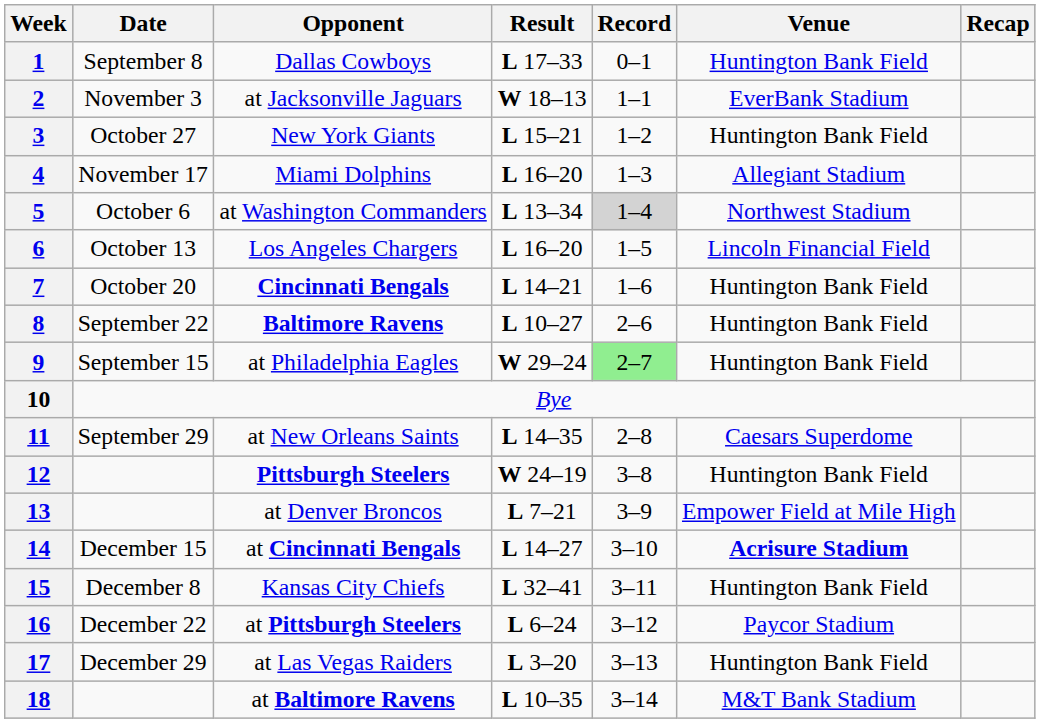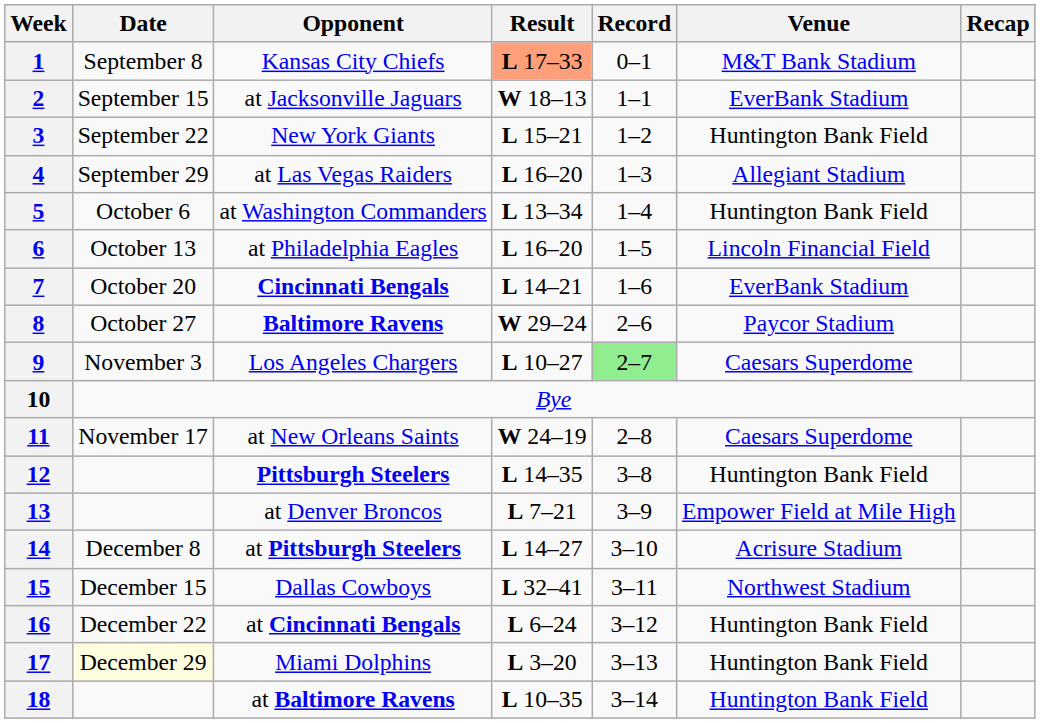1 | Opponent: Dallas Cowboys -> Kansas City Chiefs
1 | Result: no background -> lightsalmon background
1 | Venue: Huntington Bank Field -> M&T Bank Stadium
2 | Date: November 3 -> September 15
3 | Date: October 27 -> September 22
4 | Date: November 17 -> September 29
4 | Opponent: Miami Dolphins -> at Las Vegas Raiders
5 | Record: lightgrey background -> no background
5 | Venue: Northwest Stadium -> Huntington Bank Field
6 | Opponent: Los Angeles Chargers -> at Philadelphia Eagles
7 | Venue: Huntington Bank Field -> EverBank Stadium
8 | Date: September 22 -> October 27
8 | Result: L 10–27 -> W 29–24
8 | Venue: Huntington Bank Field -> Paycor Stadium
9 | Date: September 15 -> November 3
9 | Opponent: at Philadelphia Eagles -> Los Angeles Chargers
9 | Result: W 29–24 -> L 10–27
9 | Venue: Huntington Bank Field -> Caesars Superdome
11 | Date: September 29 -> November 17
11 | Result: L 14–35 -> W 24–19
12 | Result: W 24–19 -> L 14–35
14 | Date: December 15 -> December 8
14 | Opponent: at Cincinnati Bengals -> at Pittsburgh Steelers
14 | Venue: bold -> normal
15 | Date: December 8 -> December 15
15 | Opponent: Kansas City Chiefs -> Dallas Cowboys
15 | Venue: Huntington Bank Field -> Northwest Stadium
16 | Opponent: at Pittsburgh Steelers -> at Cincinnati Bengals
16 | Venue: Paycor Stadium -> Huntington Bank Field
17 | Date: no background -> lightyellow background
17 | Opponent: at Las Vegas Raiders -> Miami Dolphins
18 | Venue: M&T Bank Stadium -> Huntington Bank Field
